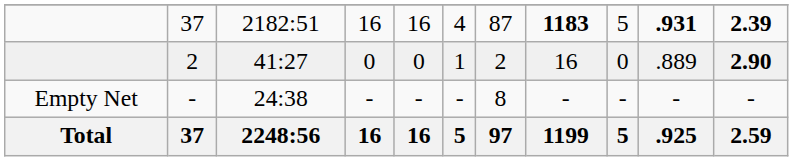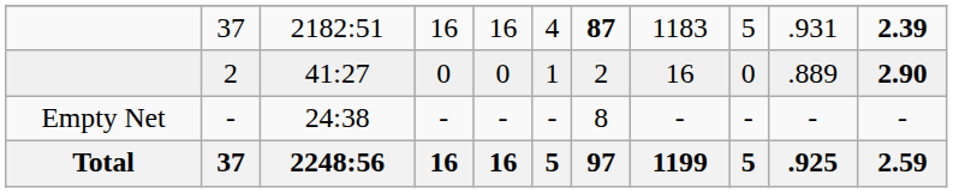37 / 2182:51 | column 7: normal -> bold
37 / 2182:51 | column 8: bold -> normal
37 / 2182:51 | column 10: bold -> normal
